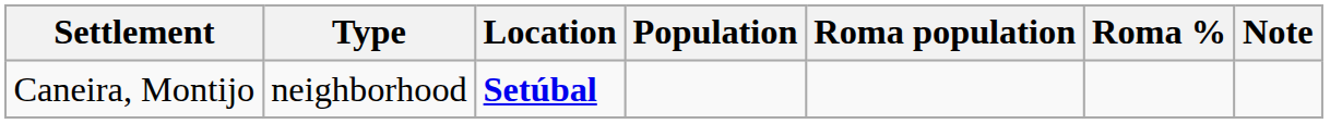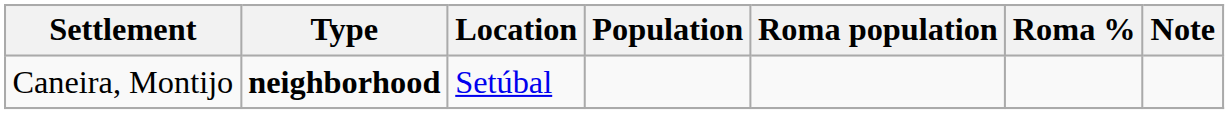Caneira, Montijo | Type: normal -> bold
Caneira, Montijo | Location: bold -> normal
